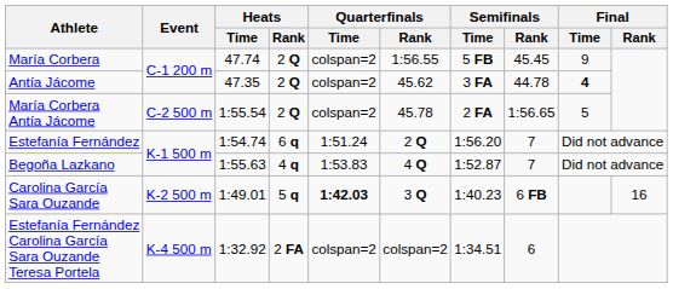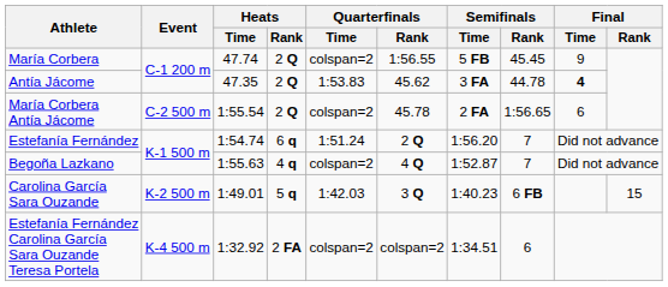Antía Jácome | Quarterfinals / Time: colspan=2 -> 1:53.83
María Corbera Antía Jácome | Final / Time: 5 -> 6
Begoña Lazkano | Quarterfinals / Time: 1:53.83 -> colspan=2
Carolina García Sara Ouzande | Quarterfinals / Time: bold -> normal
Carolina García Sara Ouzande | Final / Rank: 16 -> 15
